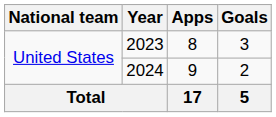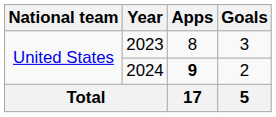2024 | Apps: normal -> bold
